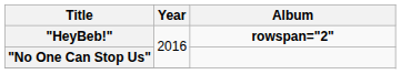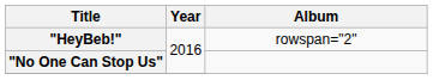"HeyBeb!" | Album: bold -> normal
